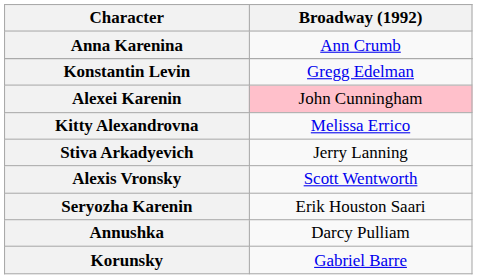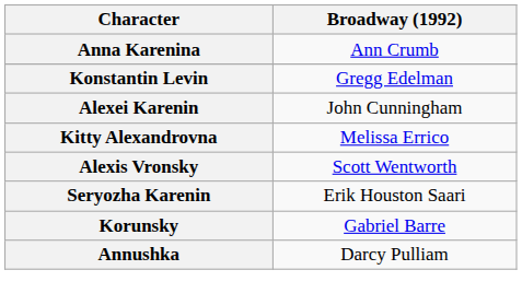Alexei Karenin | Broadway (1992): pink background -> no background
- row: Stiva Arkadyevich | Jerry Lanning
rows swapped: Korunsky <-> Annushka
